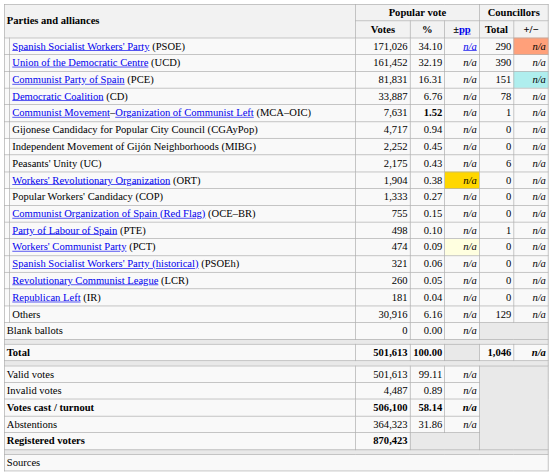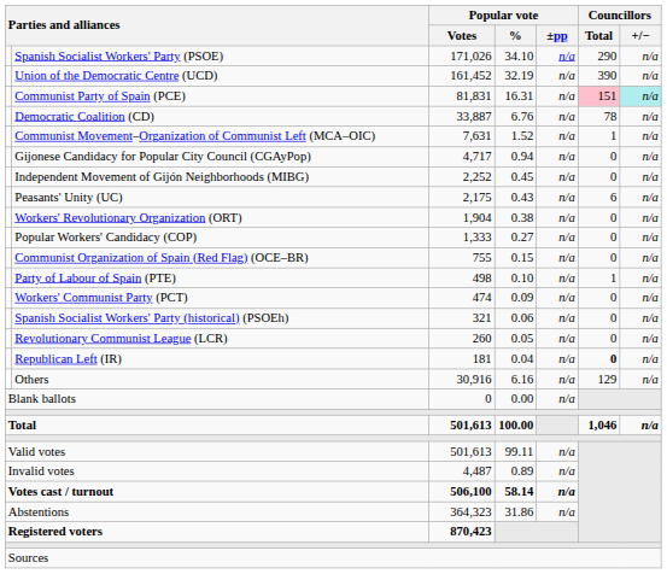Spanish Socialist Workers' Party (PSOE) | Councillors / +/−: lightsalmon background -> no background
Communist Party of Spain (PCE) | Councillors / Total: no background -> pink background
Communist Movement–Organization of Communist Left (MCA–OIC) | Popular vote / %: bold -> normal
Workers' Revolutionary Organization (ORT) | Popular vote / ±pp: gold background -> no background
Workers' Communist Party (PCT) | Popular vote / ±pp: lightyellow background -> no background
Republican Left (IR) | Councillors / Total: normal -> bold
